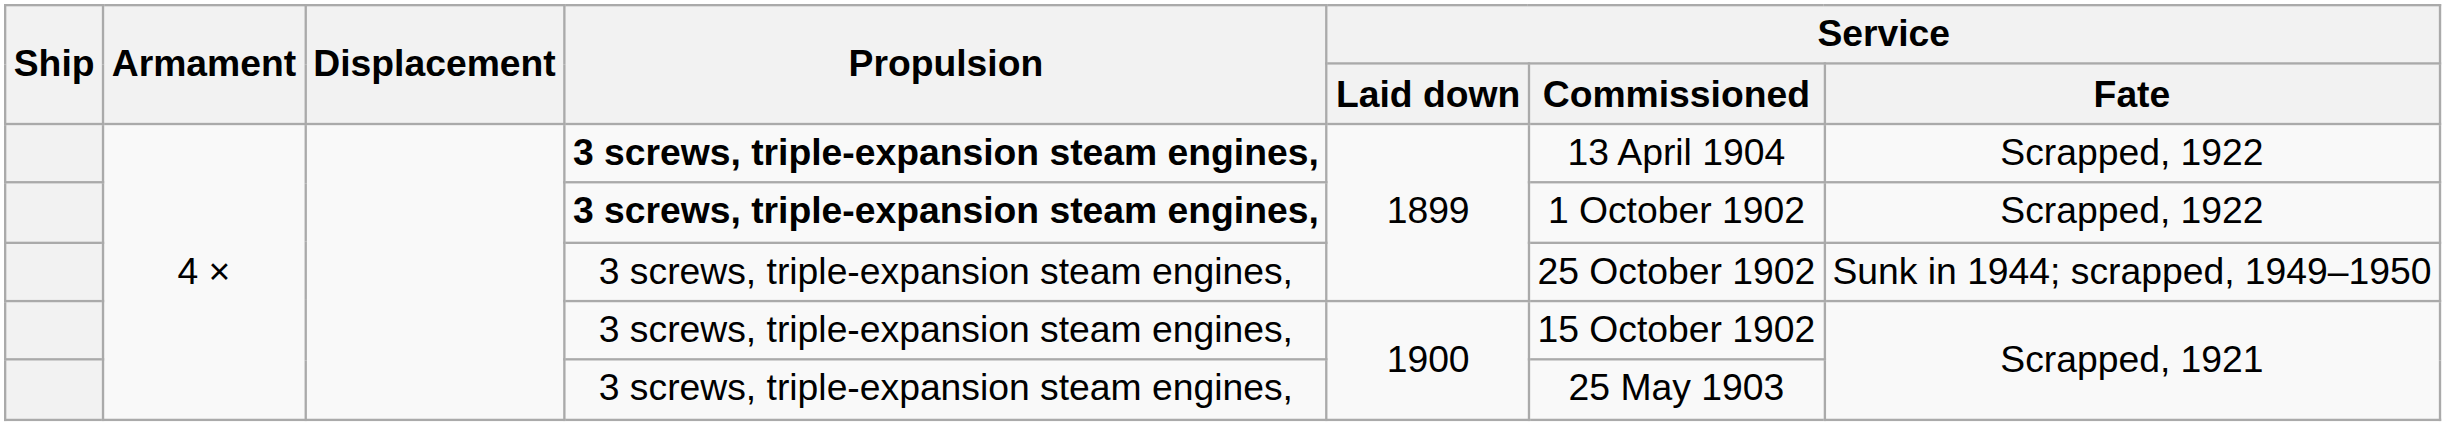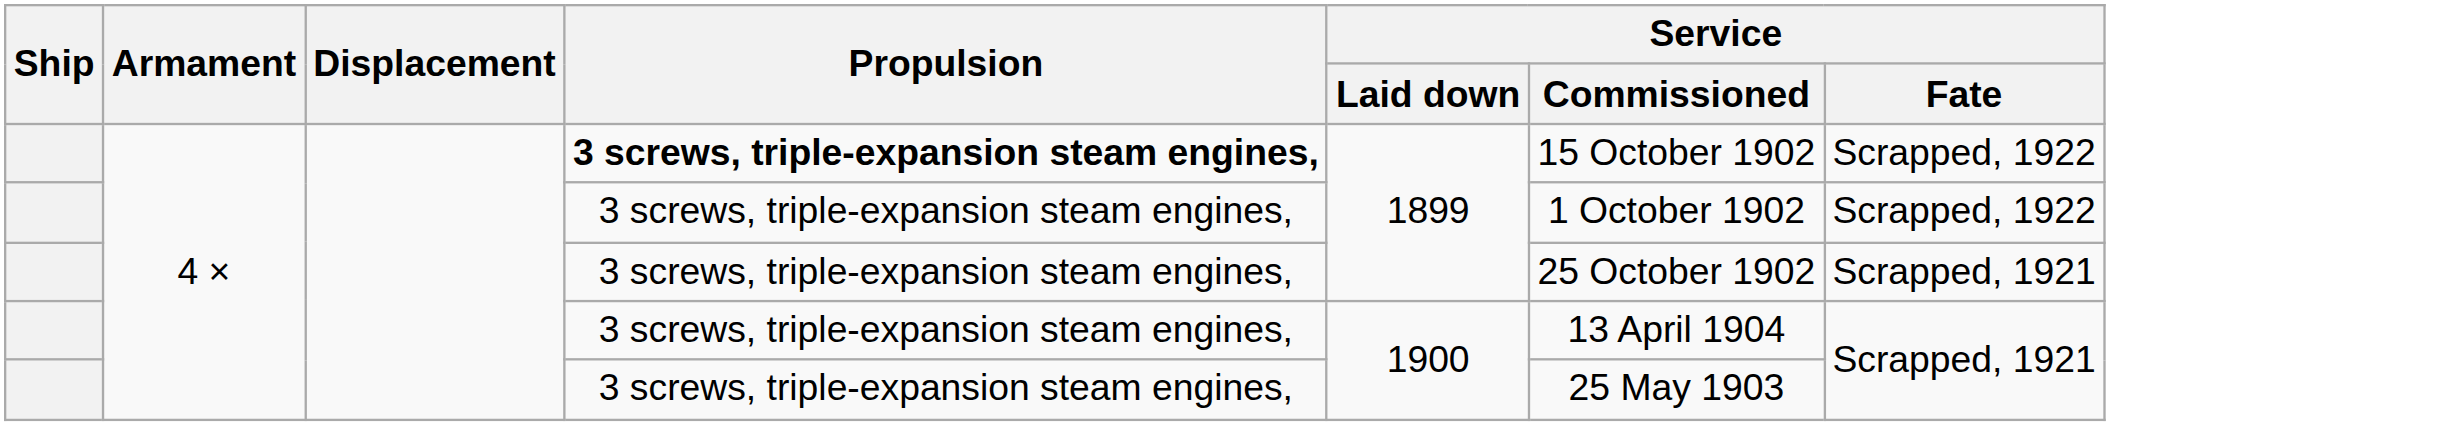row 3 | Service / Commissioned: 13 April 1904 -> 15 October 1902
row 4 | Propulsion: bold -> normal
row 5 | Service / Fate: Sunk in 1944; scrapped, 1949–1950 -> Scrapped, 1921
row 6 | Service / Commissioned: 15 October 1902 -> 13 April 1904
